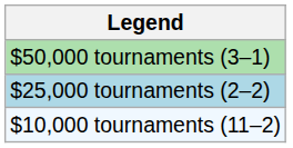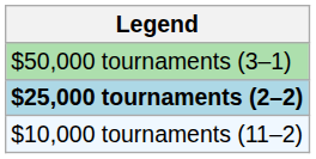row 3 | column 1: normal -> bold
